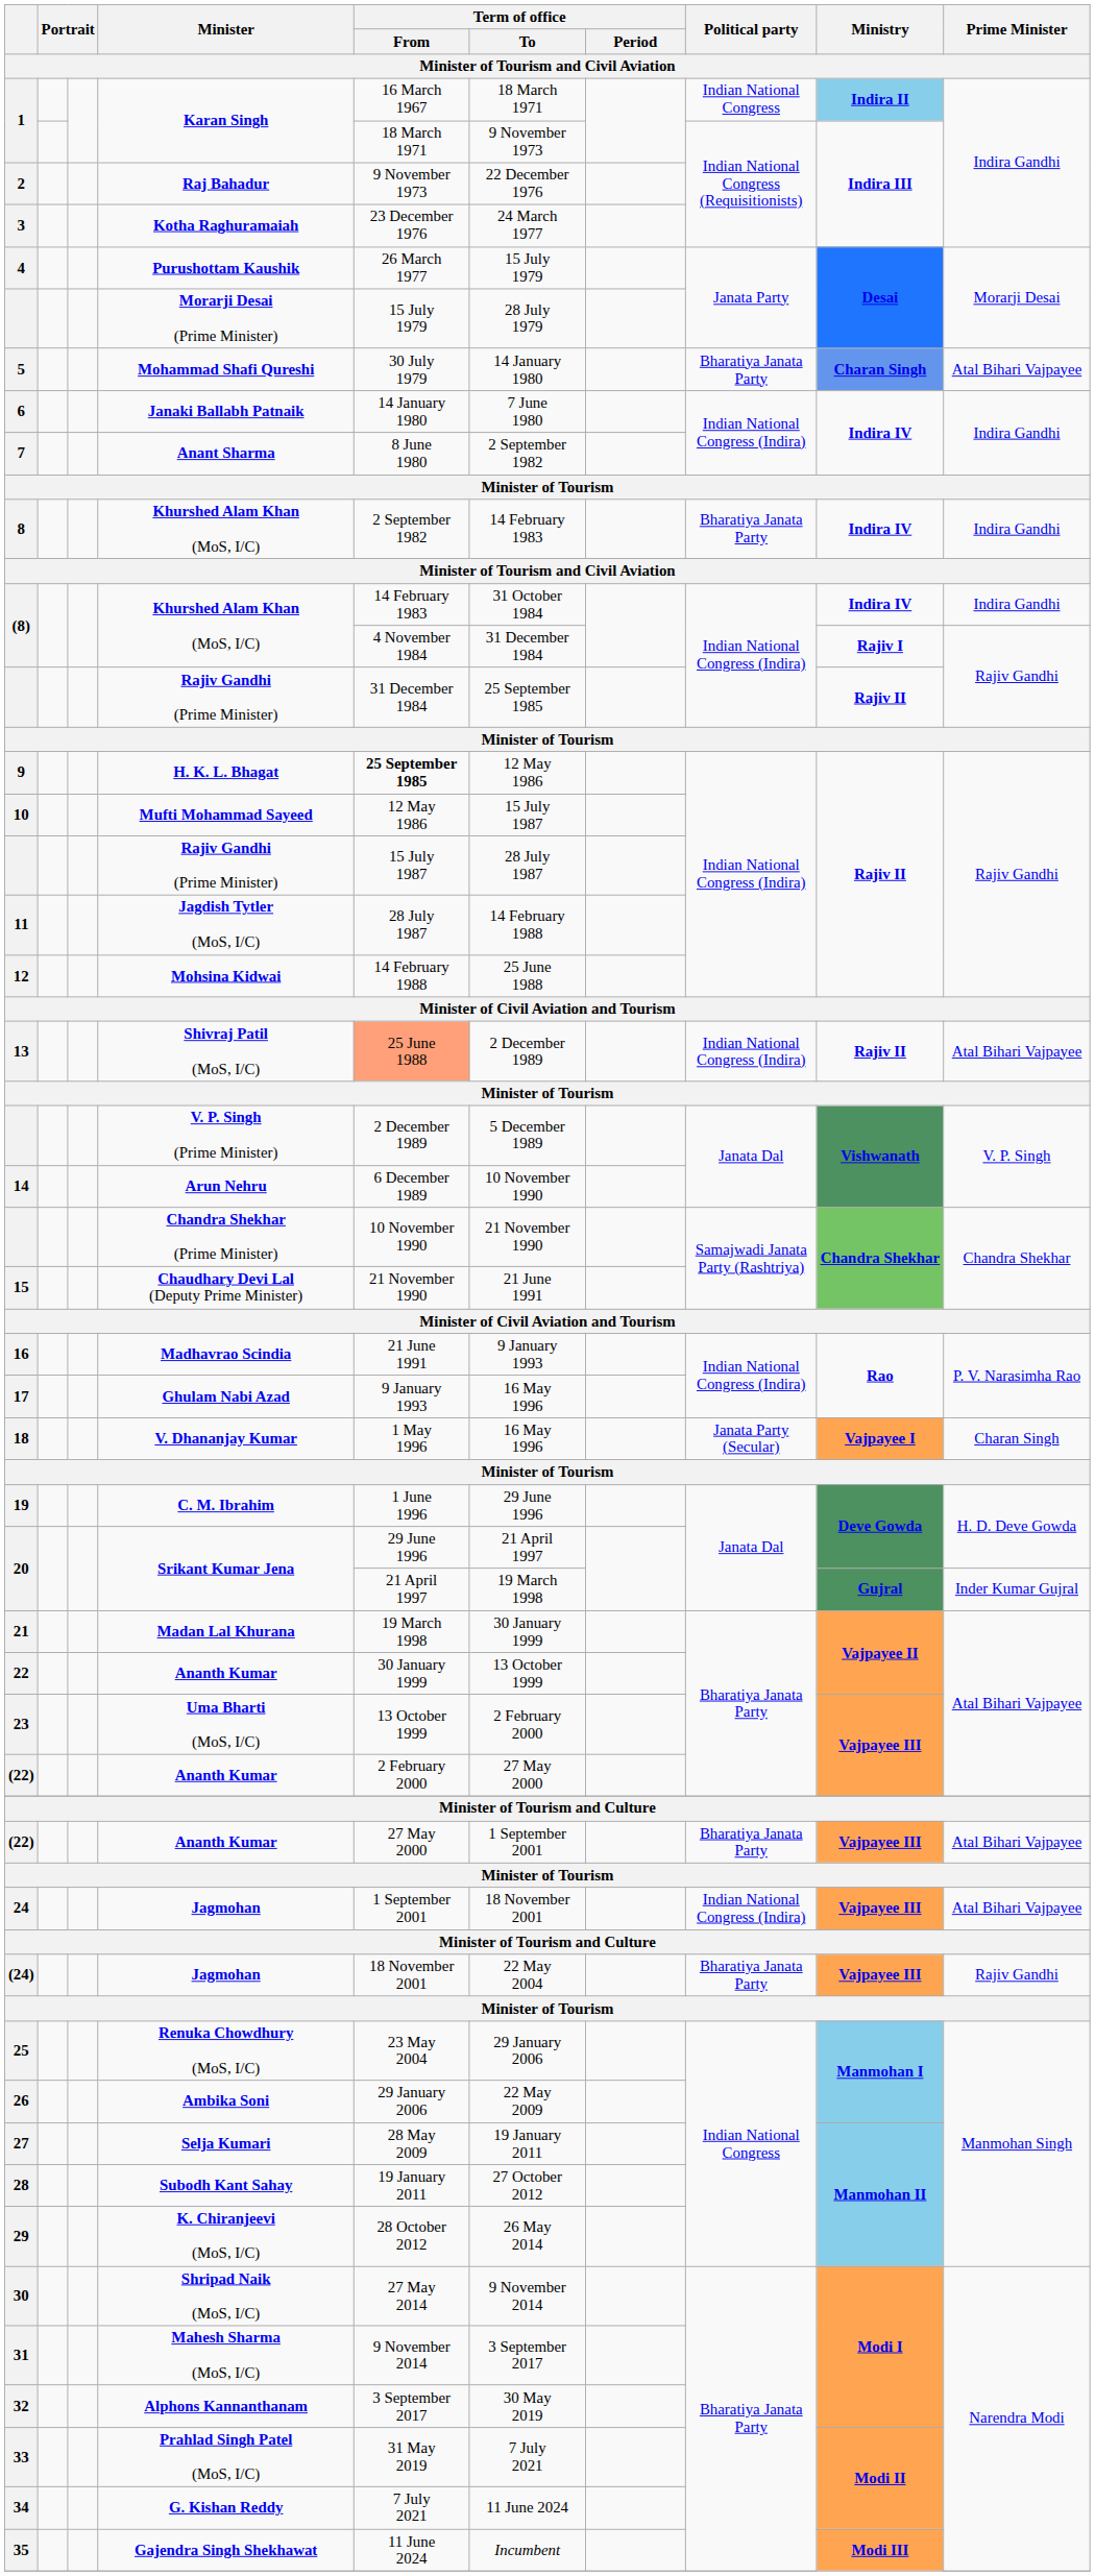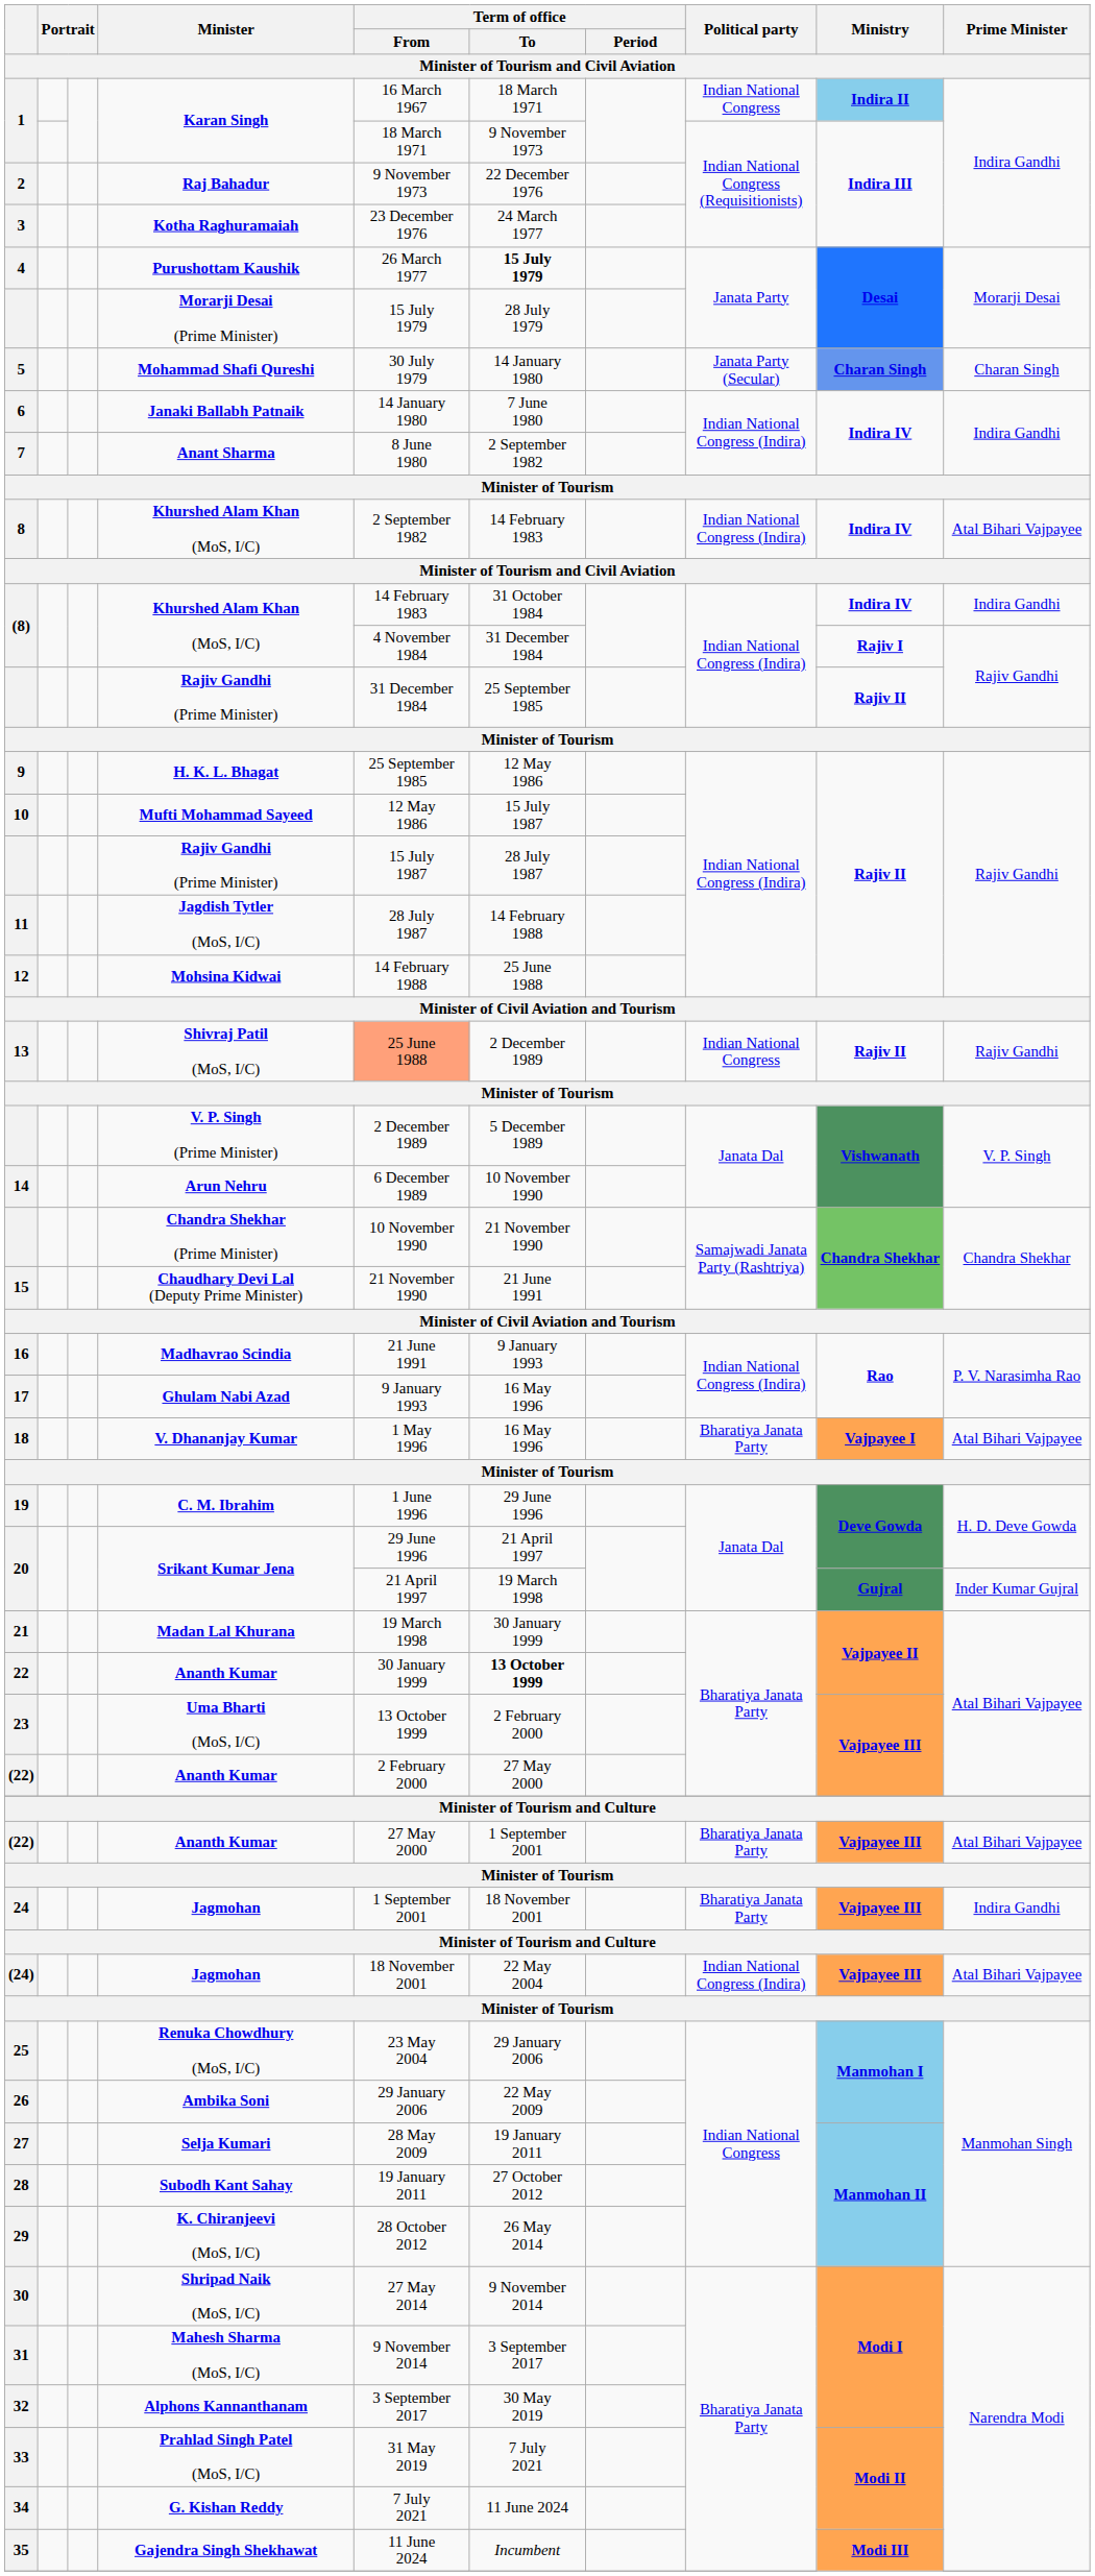4 | Term of office / To: normal -> bold
5 | Political party: Bharatiya Janata Party -> Janata Party (Secular)
5 | Prime Minister: Atal Bihari Vajpayee -> Charan Singh
8 | Political party: Bharatiya Janata Party -> Indian National Congress (Indira)
8 | Prime Minister: Indira Gandhi -> Atal Bihari Vajpayee
9 | Term of office / From: bold -> normal
13 | Political party: Indian National Congress (Indira) -> Indian National Congress
13 | Prime Minister: Atal Bihari Vajpayee -> Rajiv Gandhi
18 | Political party: Janata Party (Secular) -> Bharatiya Janata Party
18 | Prime Minister: Charan Singh -> Atal Bihari Vajpayee
22 | Term of office / To: normal -> bold
24 | Political party: Indian National Congress (Indira) -> Bharatiya Janata Party
24 | Prime Minister: Atal Bihari Vajpayee -> Indira Gandhi
(24) | Political party: Bharatiya Janata Party -> Indian National Congress (Indira)
(24) | Prime Minister: Rajiv Gandhi -> Atal Bihari Vajpayee
